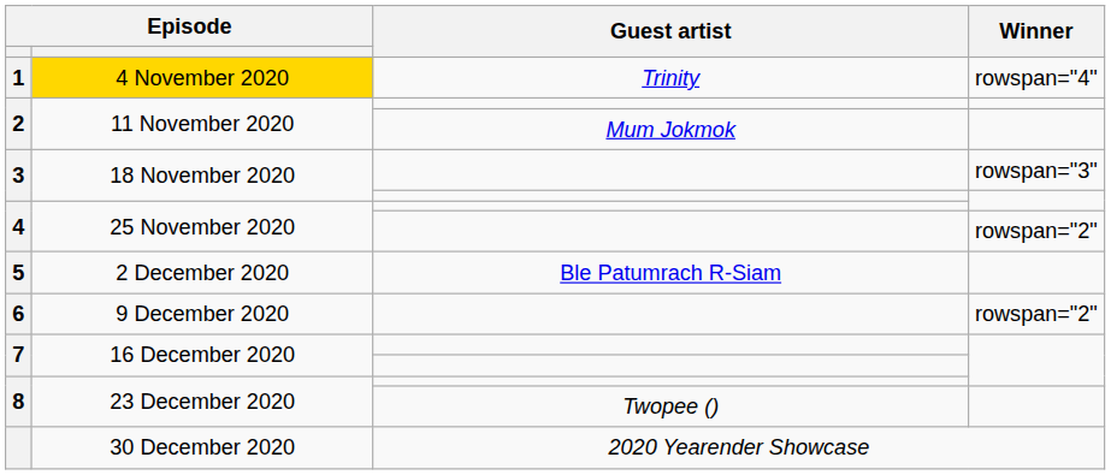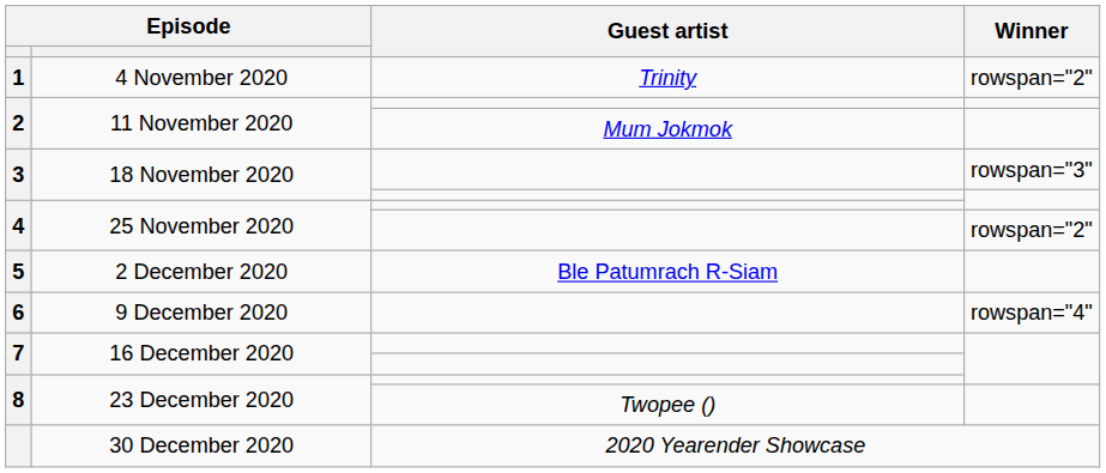1 | column 2: gold background -> no background
1 | Winner: rowspan="4" -> rowspan="2"
6 | Winner: rowspan="2" -> rowspan="4"
